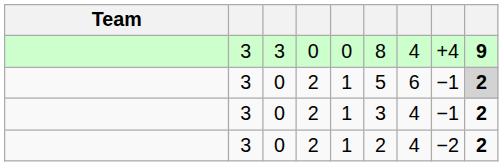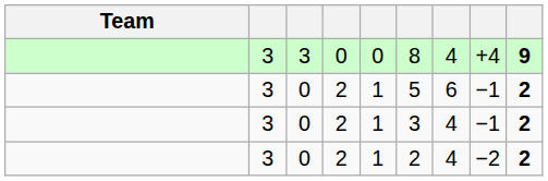row 3 | column 9: lightgrey background -> no background
